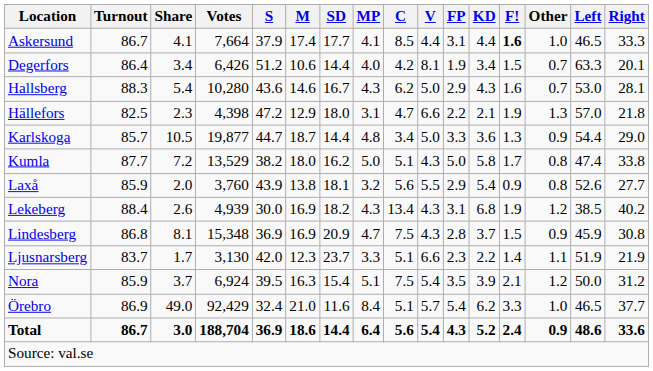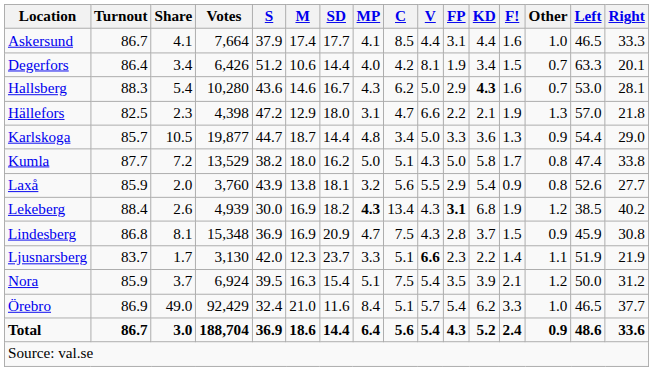Askersund | F!: bold -> normal
Hallsberg | KD: normal -> bold
Lekeberg | MP: normal -> bold
Lekeberg | FP: normal -> bold
Ljusnarsberg | V: normal -> bold
